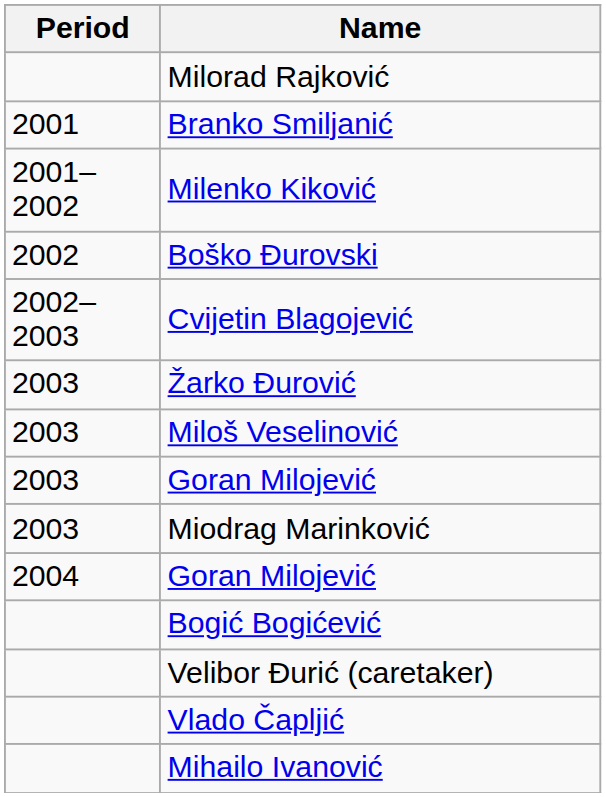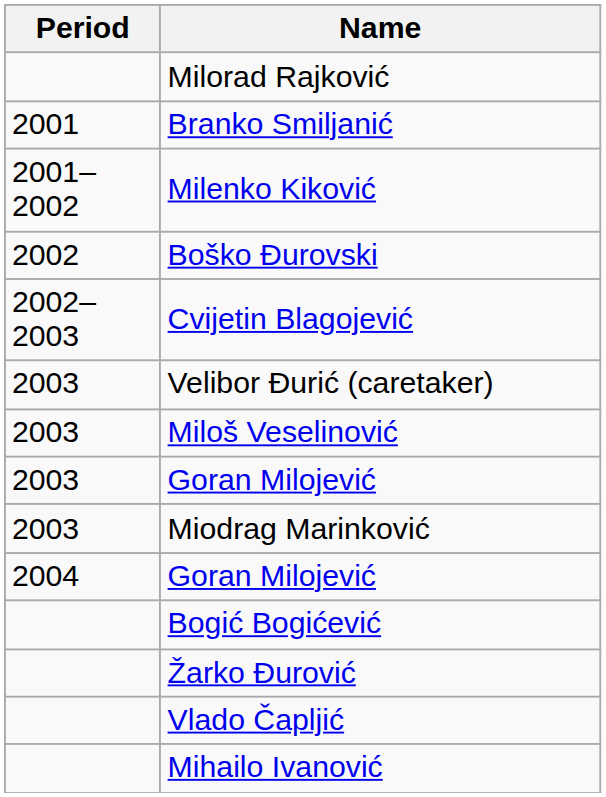row 7 | Name: Žarko Đurović -> Velibor Đurić (caretaker)
row 13 | Name: Velibor Đurić (caretaker) -> Žarko Đurović
